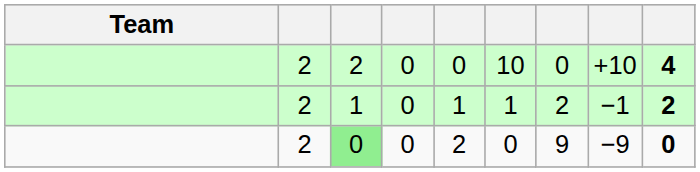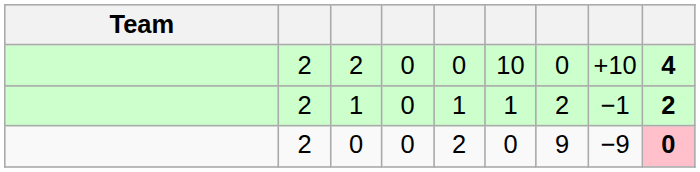row 4 | column 3: lightgreen background -> no background
row 4 | column 9: no background -> pink background
